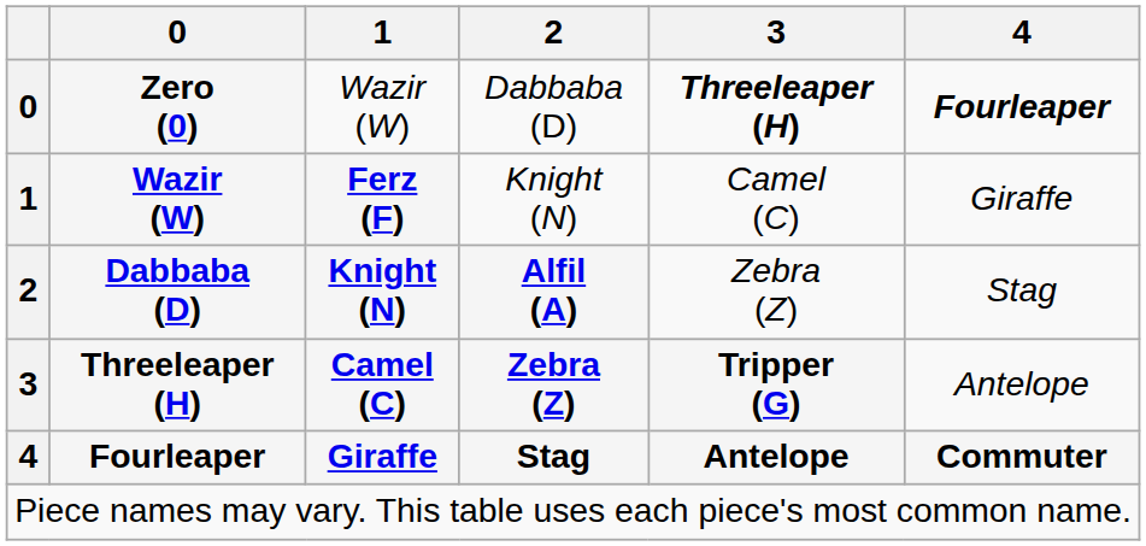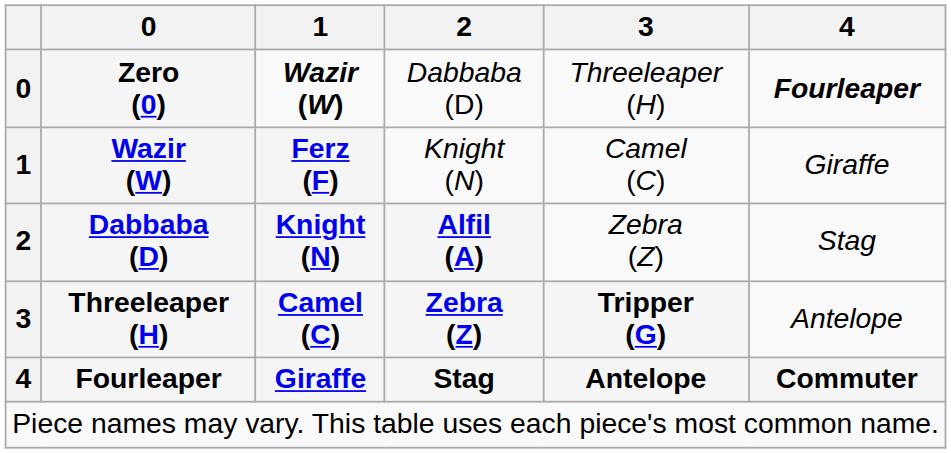Zero (0) | 1: normal -> bold
Zero (0) | 3: bold -> normal
